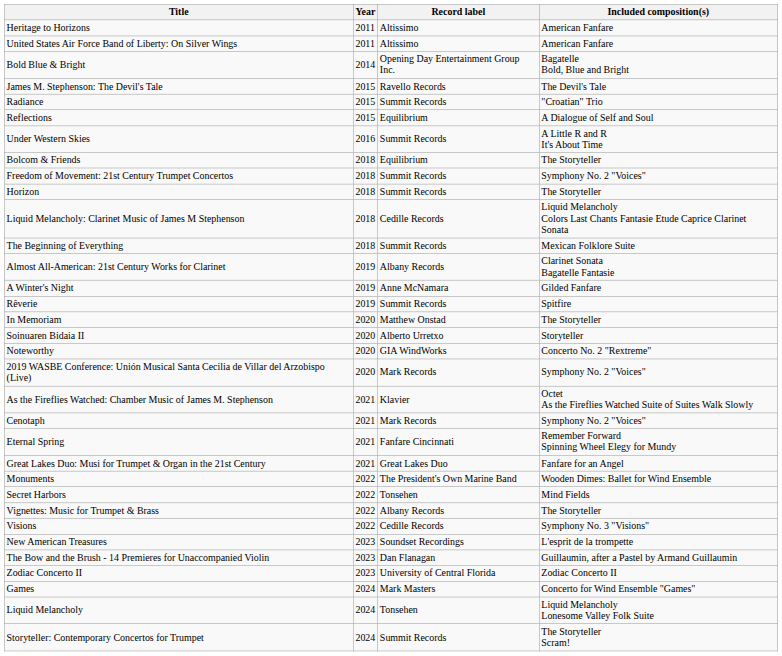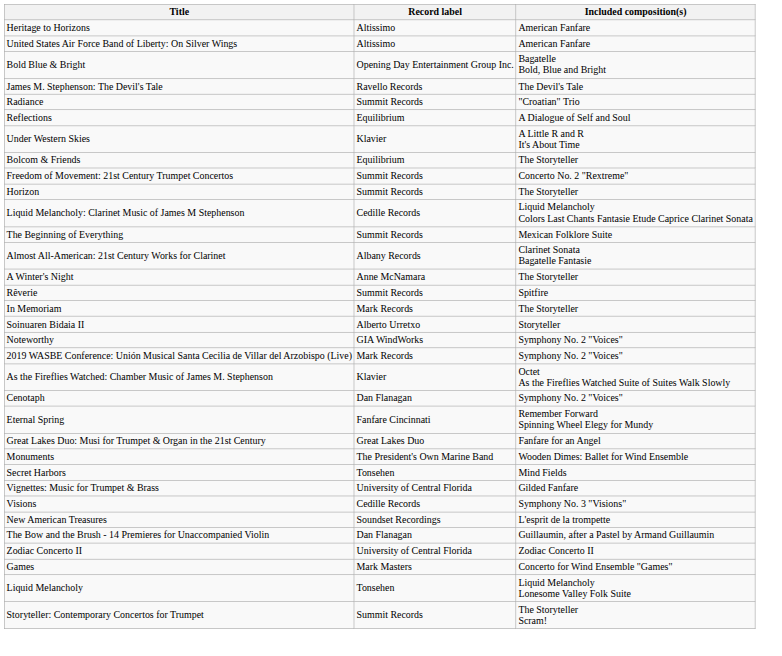- column: Year | 2011 | 2011 | 2014 | 2015 | 2015 | 2015 | 2016 | 2018 | 2018 | 2018 | 2018 | 2018 | 2019 | 2019 | 2019 | 2020 | 2020 | 2020 | 2020 | 2021 | 2021 | 2021 | 2021 | 2022 | 2022 | 2022 | 2022 | 2023 | 2023 | 2023 | 2024 | 2024 | 2024
Under Western Skies | Record label: Summit Records -> Klavier
Freedom of Movement: 21st Century Trumpet Concertos | Included composition(s): Symphony No. 2 "Voices" -> Concerto No. 2 "Rextreme"
A Winter's Night | Included composition(s): Gilded Fanfare -> The Storyteller
In Memoriam | Record label: Matthew Onstad -> Mark Records
Noteworthy | Included composition(s): Concerto No. 2 "Rextreme" -> Symphony No. 2 "Voices"
Cenotaph | Record label: Mark Records -> Dan Flanagan
Vignettes: Music for Trumpet & Brass | Record label: Albany Records -> University of Central Florida
Vignettes: Music for Trumpet & Brass | Included composition(s): The Storyteller -> Gilded Fanfare
